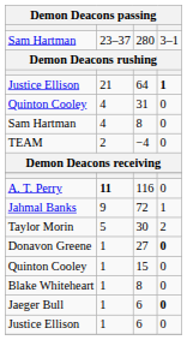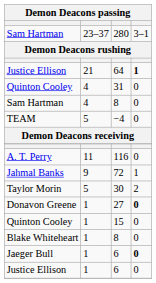−4 | column 2: 2 -> 5
116 | column 2: bold -> normal
